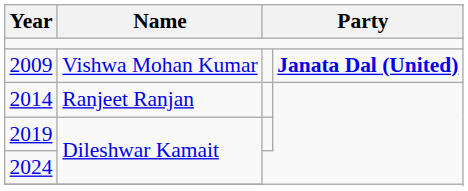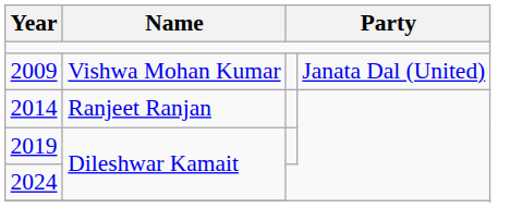2009 | column 4: bold -> normal
